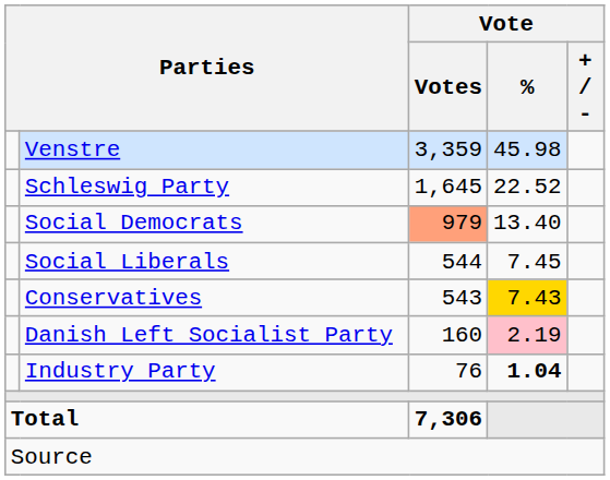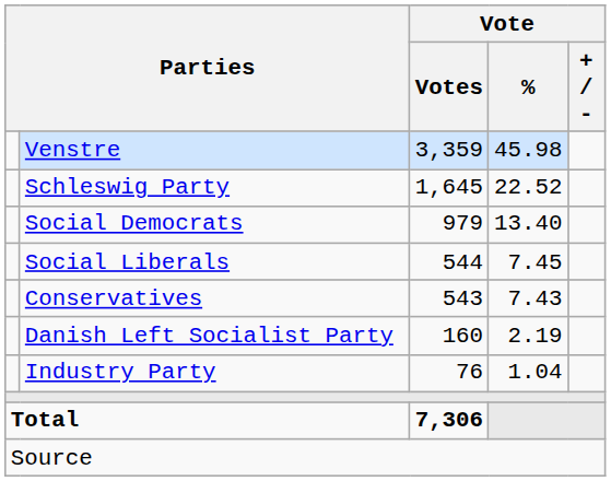Social Democrats | Vote / Votes: lightsalmon background -> no background
Conservatives | Vote / %: gold background -> no background
Danish Left Socialist Party | Vote / %: pink background -> no background
Industry Party | Vote / %: bold -> normal
